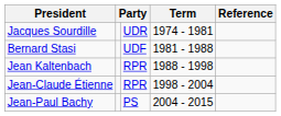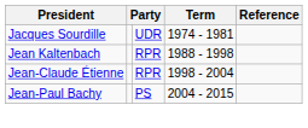- row: Bernard Stasi | UDF | 1981 - 1988
